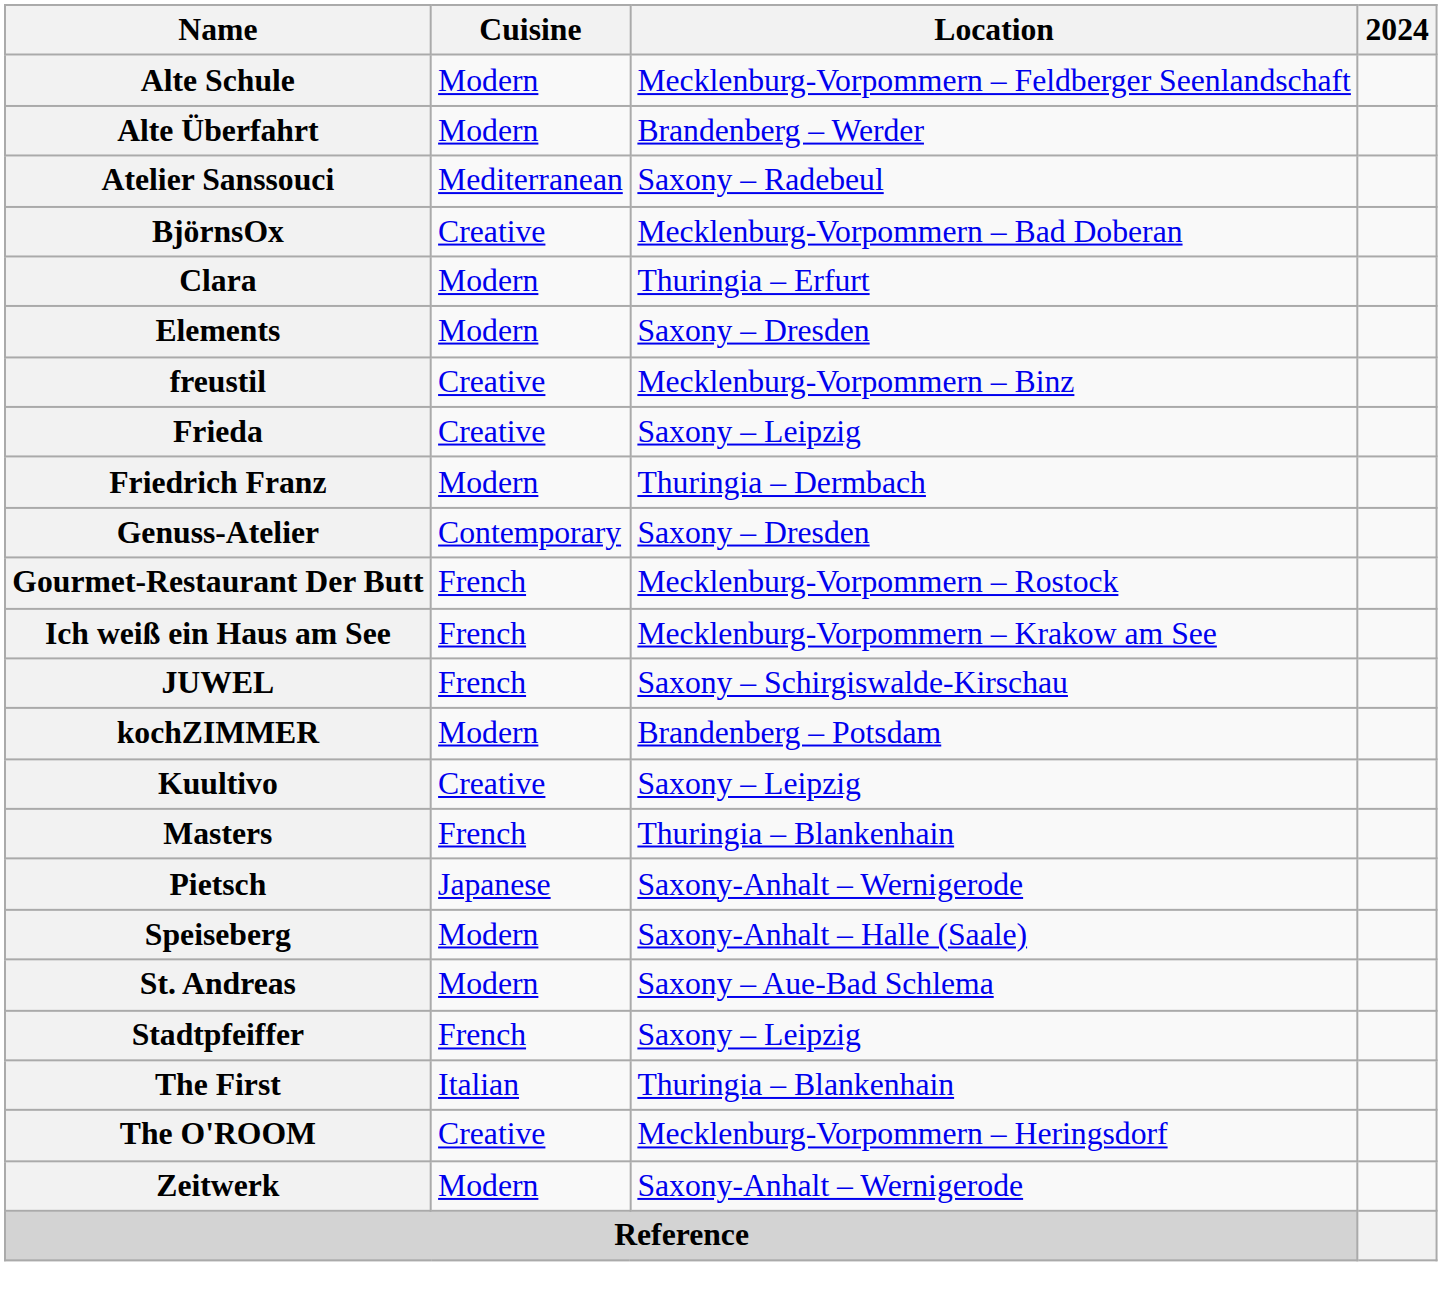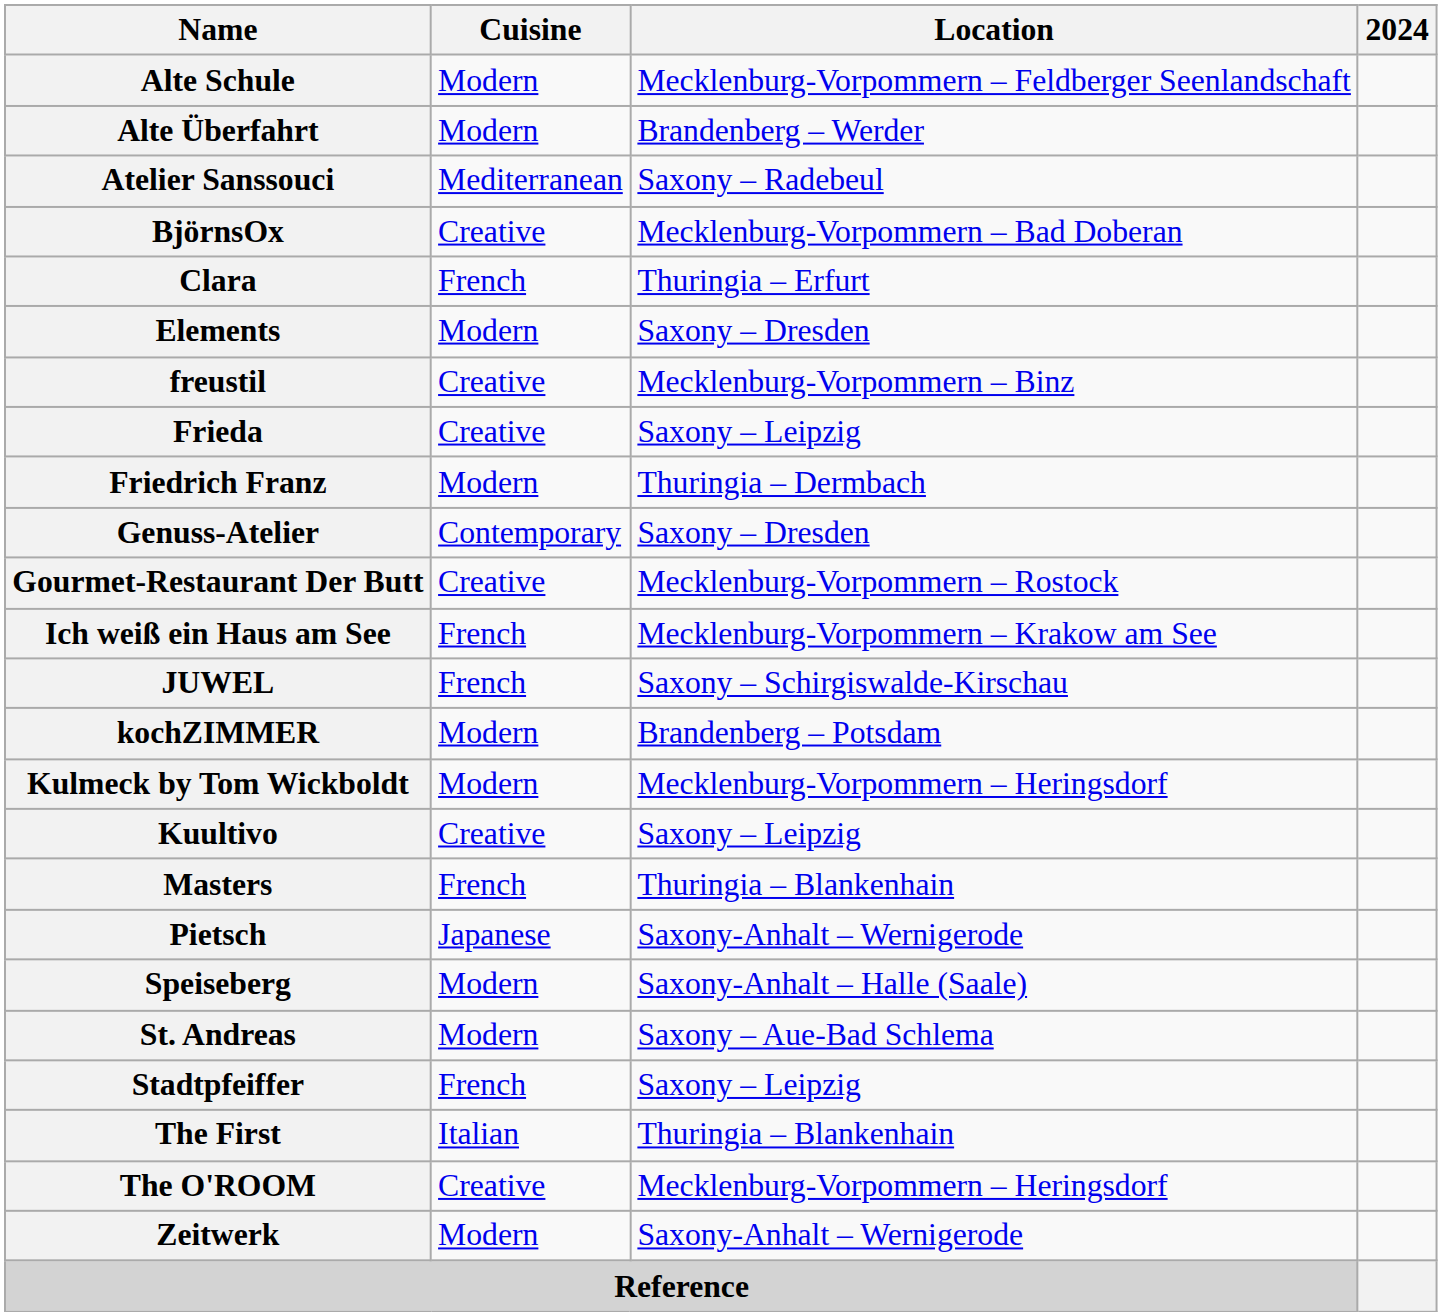Clara | Cuisine: Modern -> French
Gourmet-Restaurant Der Butt | Cuisine: French -> Creative
+ row: Kulmeck by Tom Wickboldt | Modern | Mecklenburg-Vorpommern – Heringsdorf
